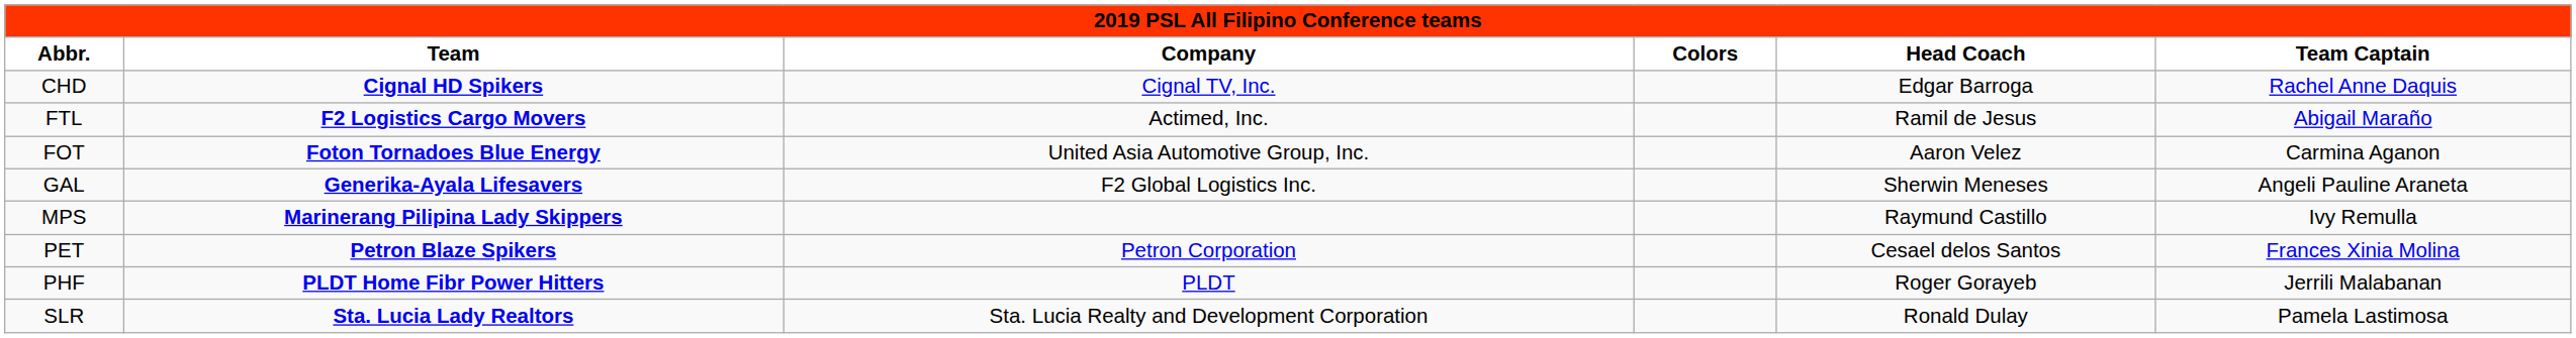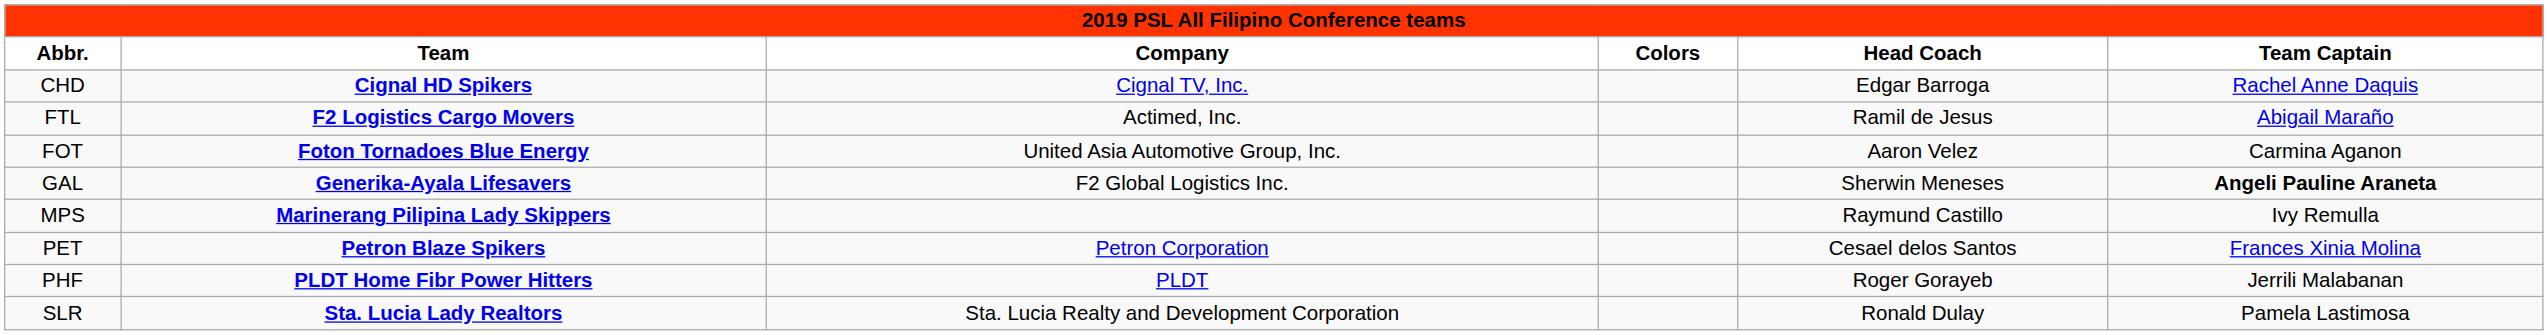GAL | Team Captain: normal -> bold
